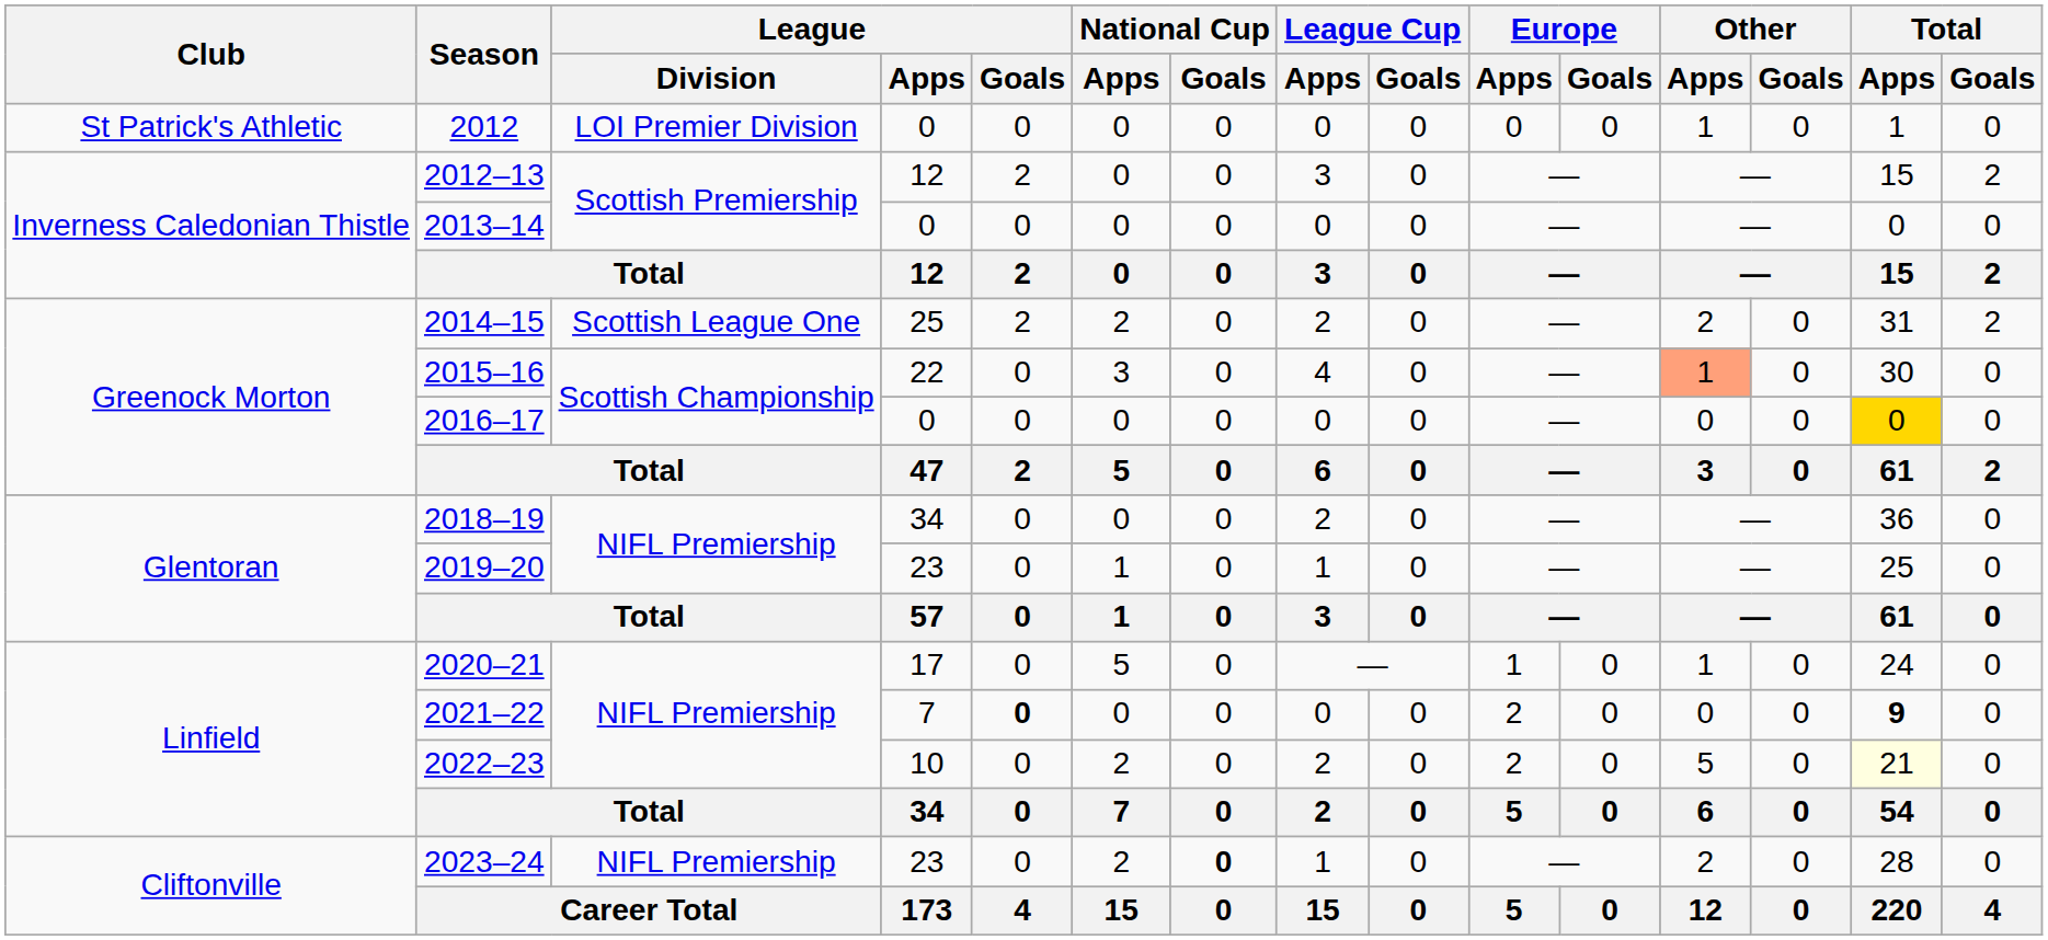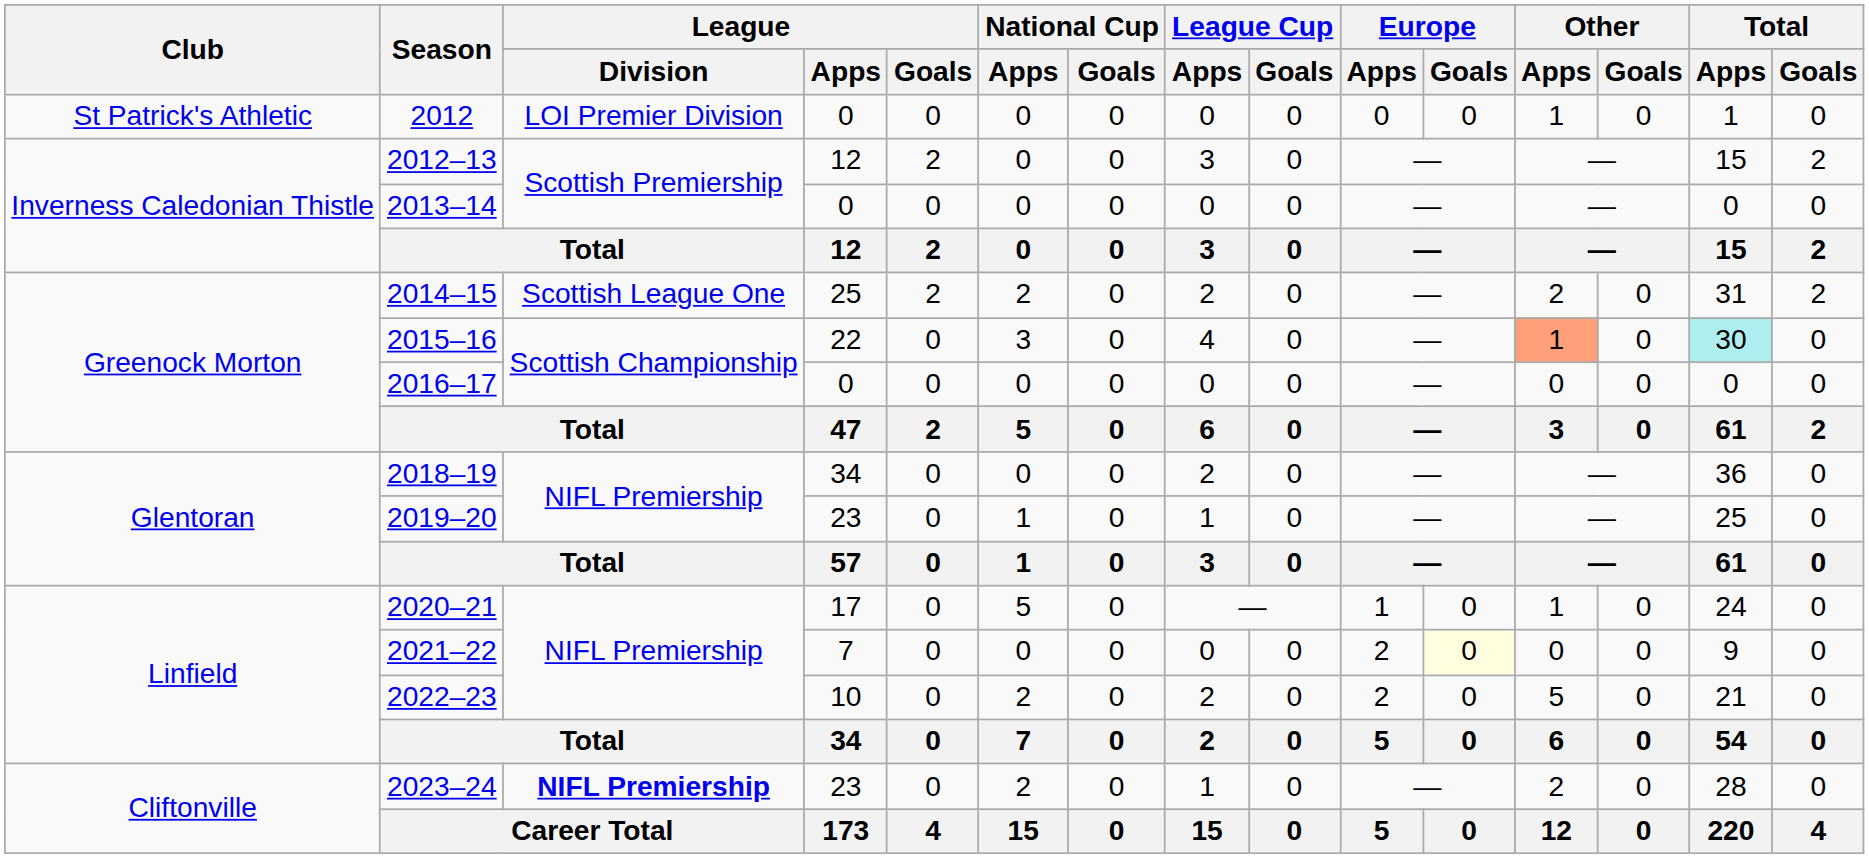2015–16 | Total / Apps: no background -> paleturquoise background
2016–17 | Total / Apps: gold background -> no background
2021–22 | League / Goals: bold -> normal
2021–22 | Europe / Goals: no background -> lightyellow background
2021–22 | Total / Apps: bold -> normal
2022–23 | Total / Apps: lightyellow background -> no background
2023–24 | League / Division: normal -> bold
2023–24 | National Cup / Goals: bold -> normal
